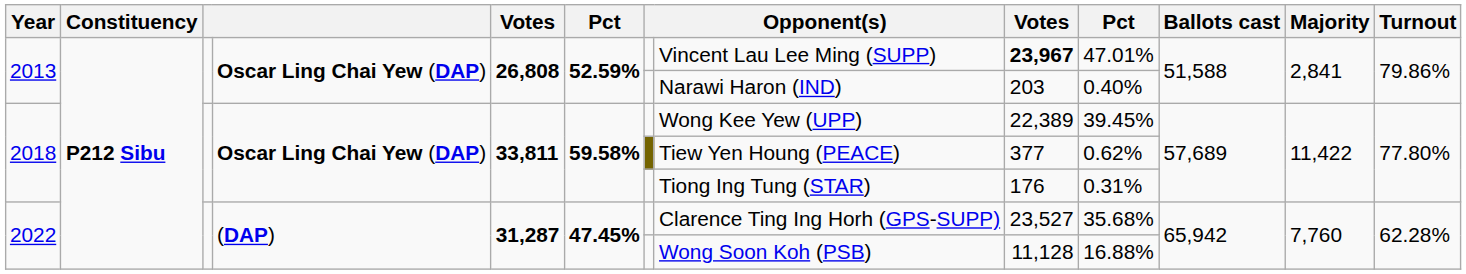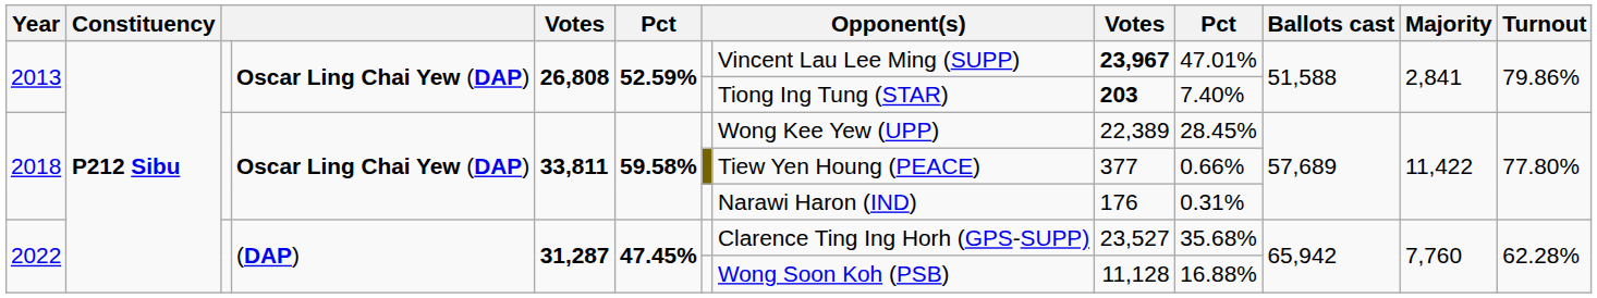row 3 | column 8: Narawi Haron (IND) -> Tiong Ing Tung (STAR)
row 3 | column 9: normal -> bold
row 3 | column 10: 0.40% -> 7.40%
row 4 | column 10: 39.45% -> 28.45%
row 5 | column 10: 0.62% -> 0.66%
row 6 | column 8: Tiong Ing Tung (STAR) -> Narawi Haron (IND)
